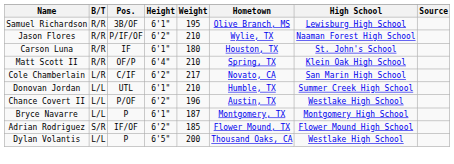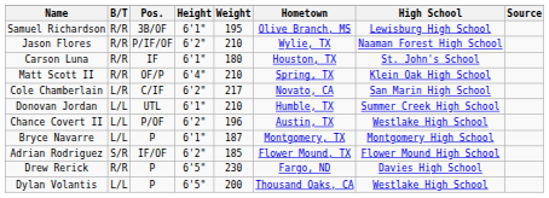+ row: Drew Rerick | R/R | P | 6'5" | 230 | Fargo, ND | Davies High School
